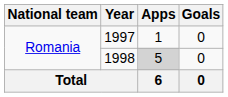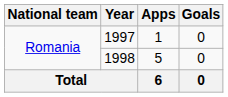1998 | Apps: lightgrey background -> no background
